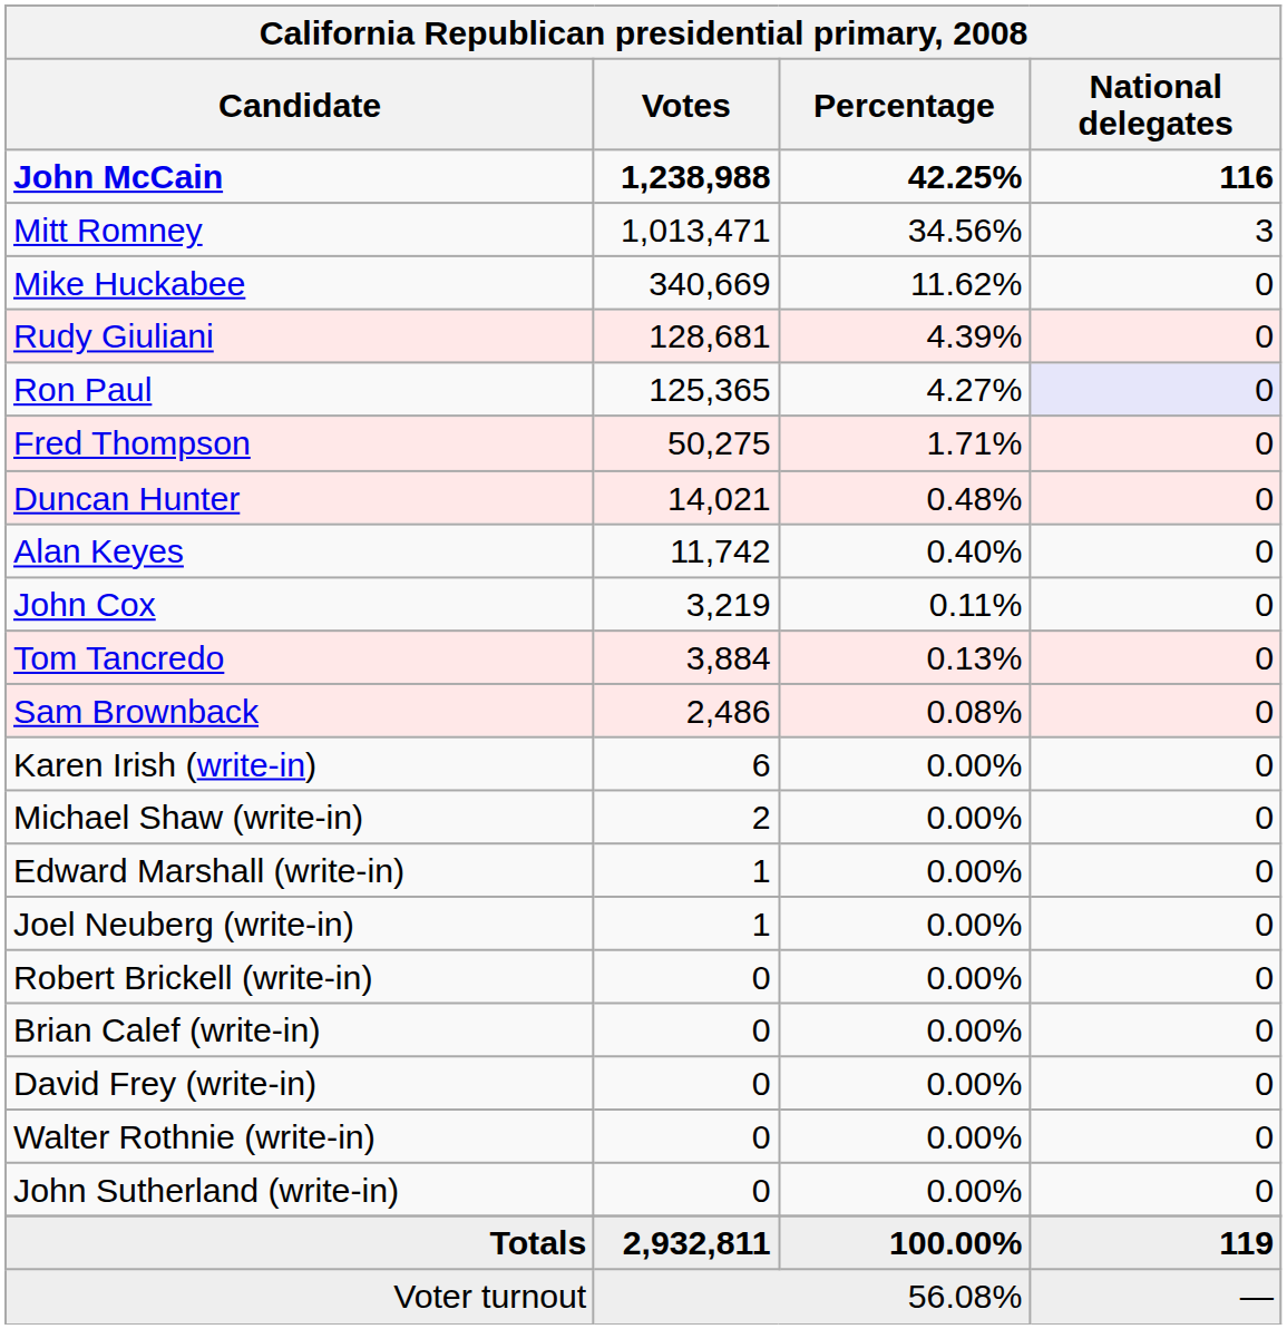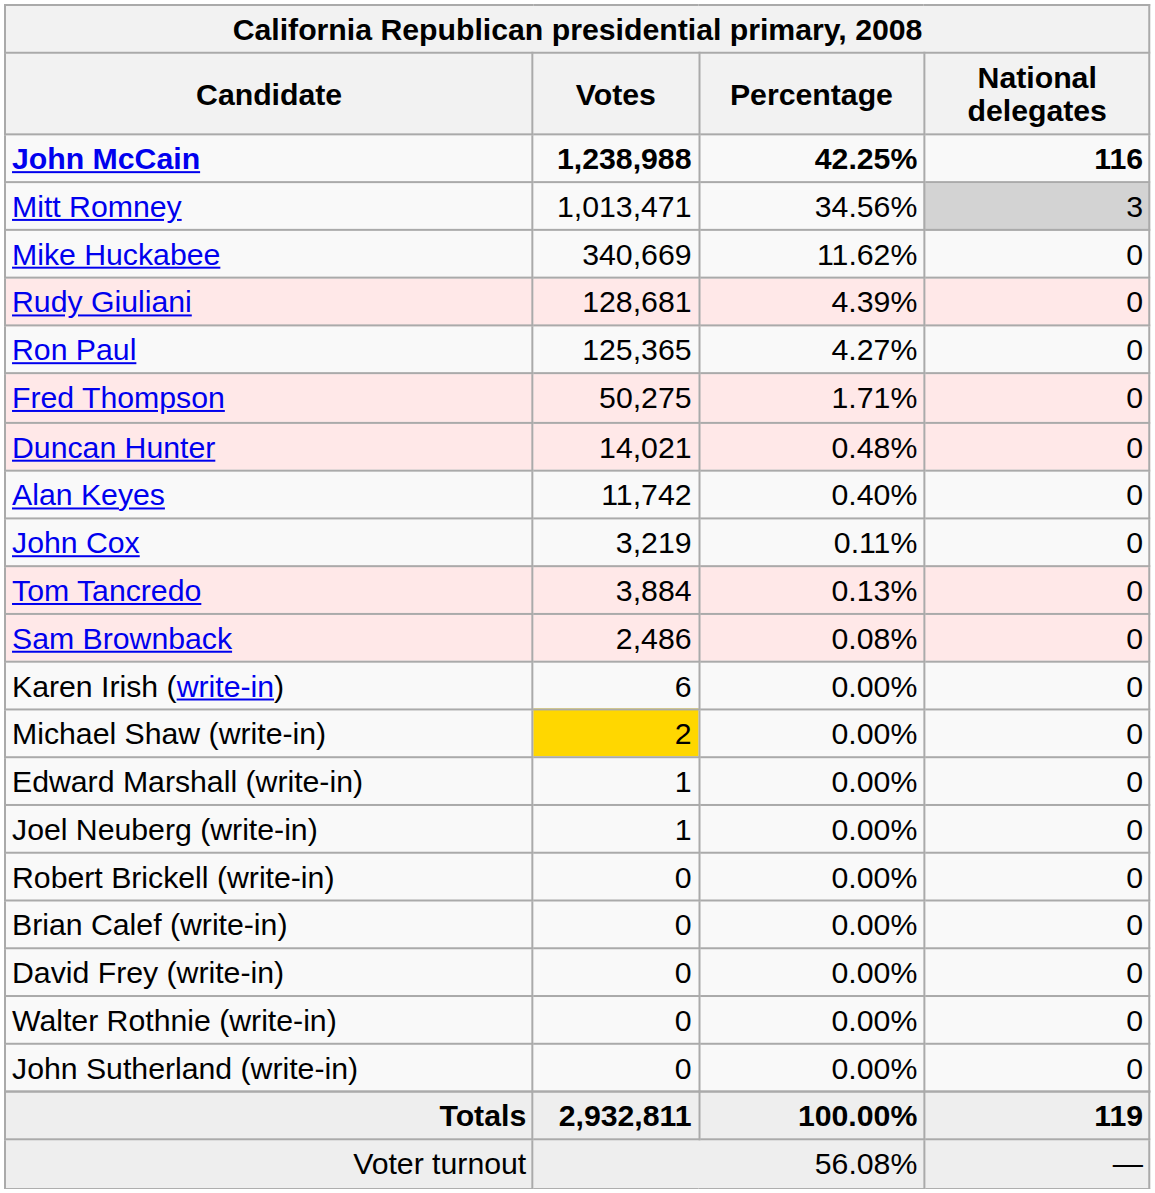Mitt Romney | National delegates: no background -> lightgrey background
Ron Paul | National delegates: lavender background -> no background
Michael Shaw (write-in) | Votes: no background -> gold background
